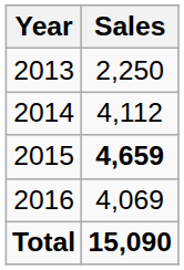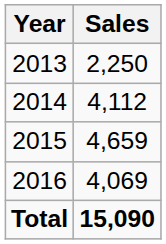2015 | Sales: bold -> normal
